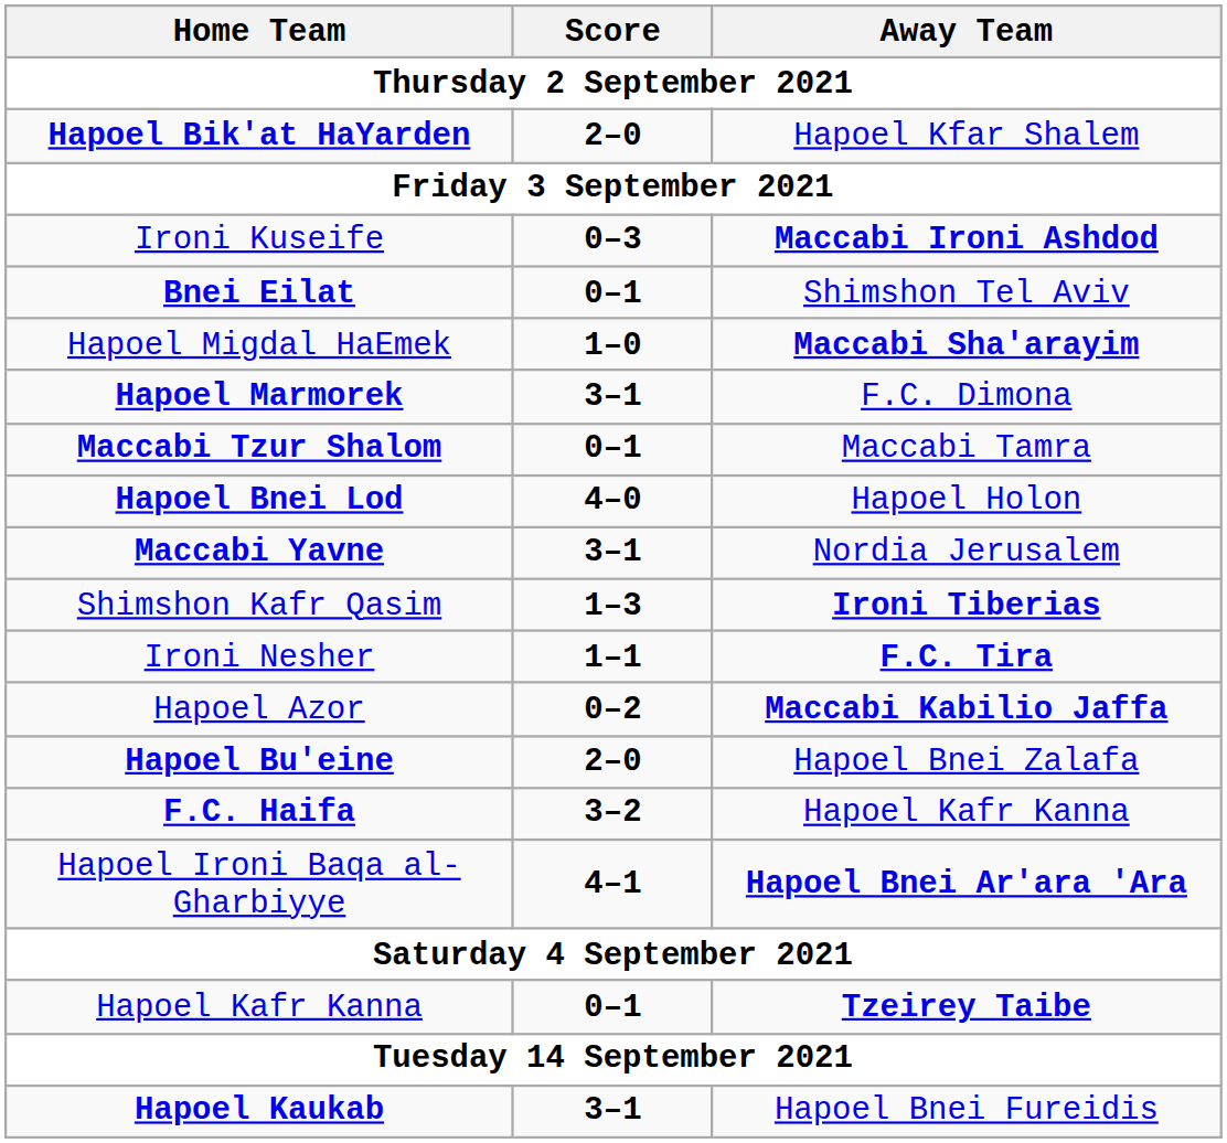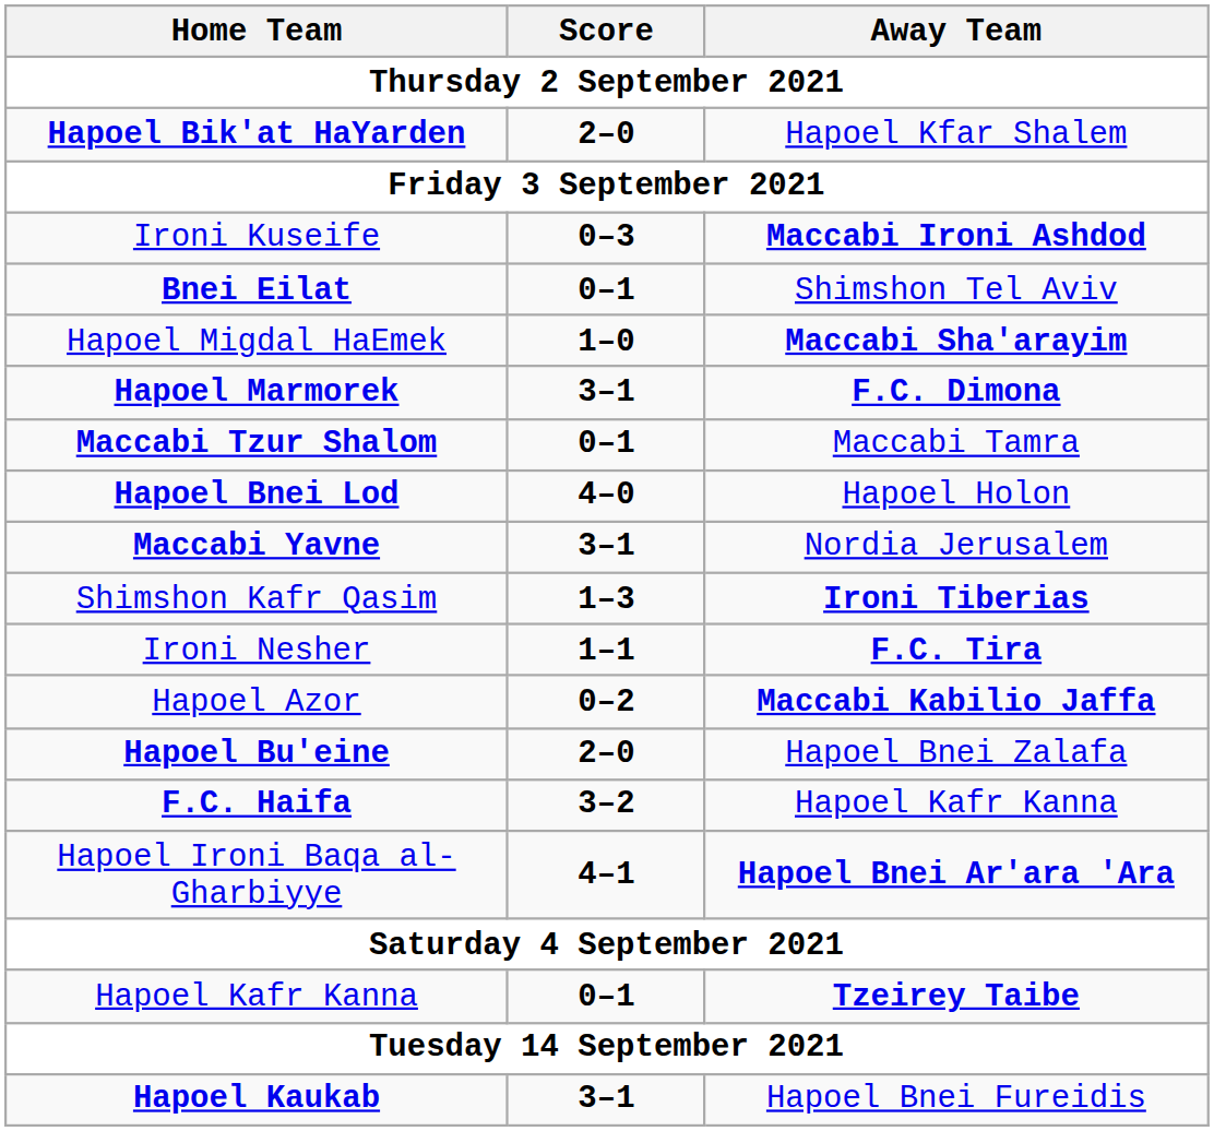Hapoel Marmorek | Away Team: normal -> bold
